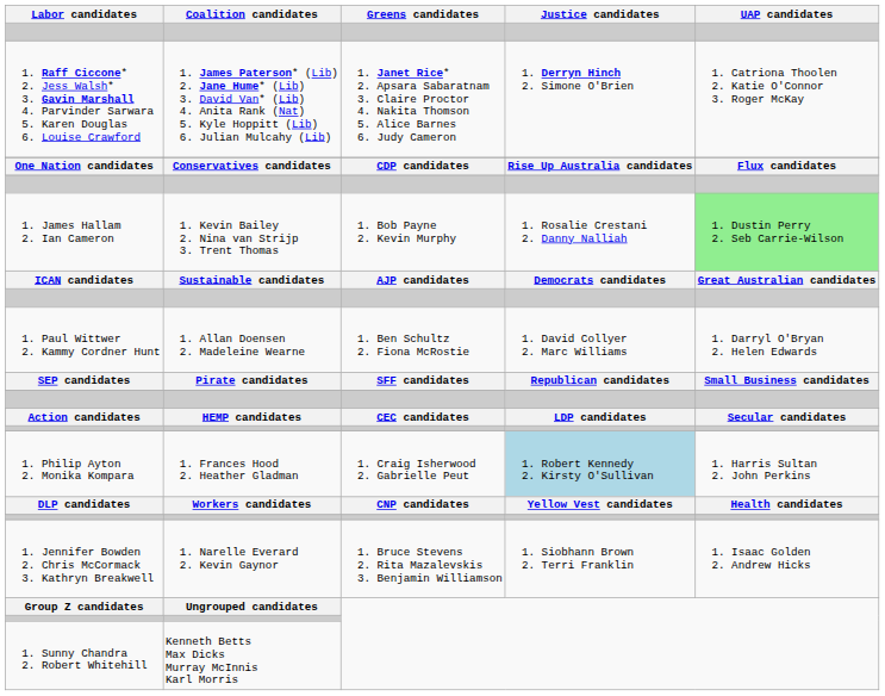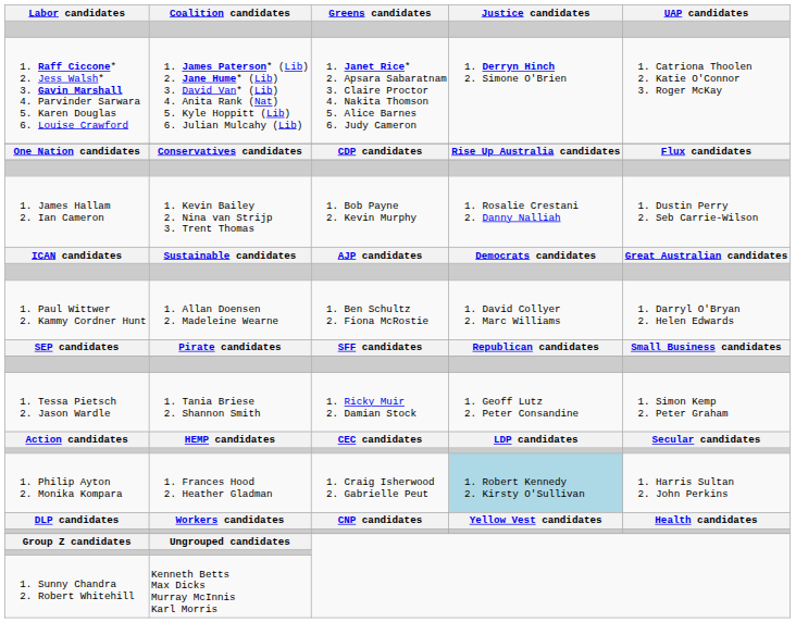James Hallam Ian Cameron | UAP candidates: lightgreen background -> no background
+ row: Tessa Pietsch Jason Wardle | Tania Briese Shannon Smith | Ricky Muir Damian Stock | Geoff Lutz Peter Consandine | Simon Kemp Peter Graham
- row: Jennifer Bowden Chris McCormack Kathryn Breakwell | Narelle Everard Kevin Gaynor | Bruce Stevens Rita Mazalevskis Benjamin Williamson | Siobhann Brown Terri Franklin | Isaac Golden Andrew Hicks
